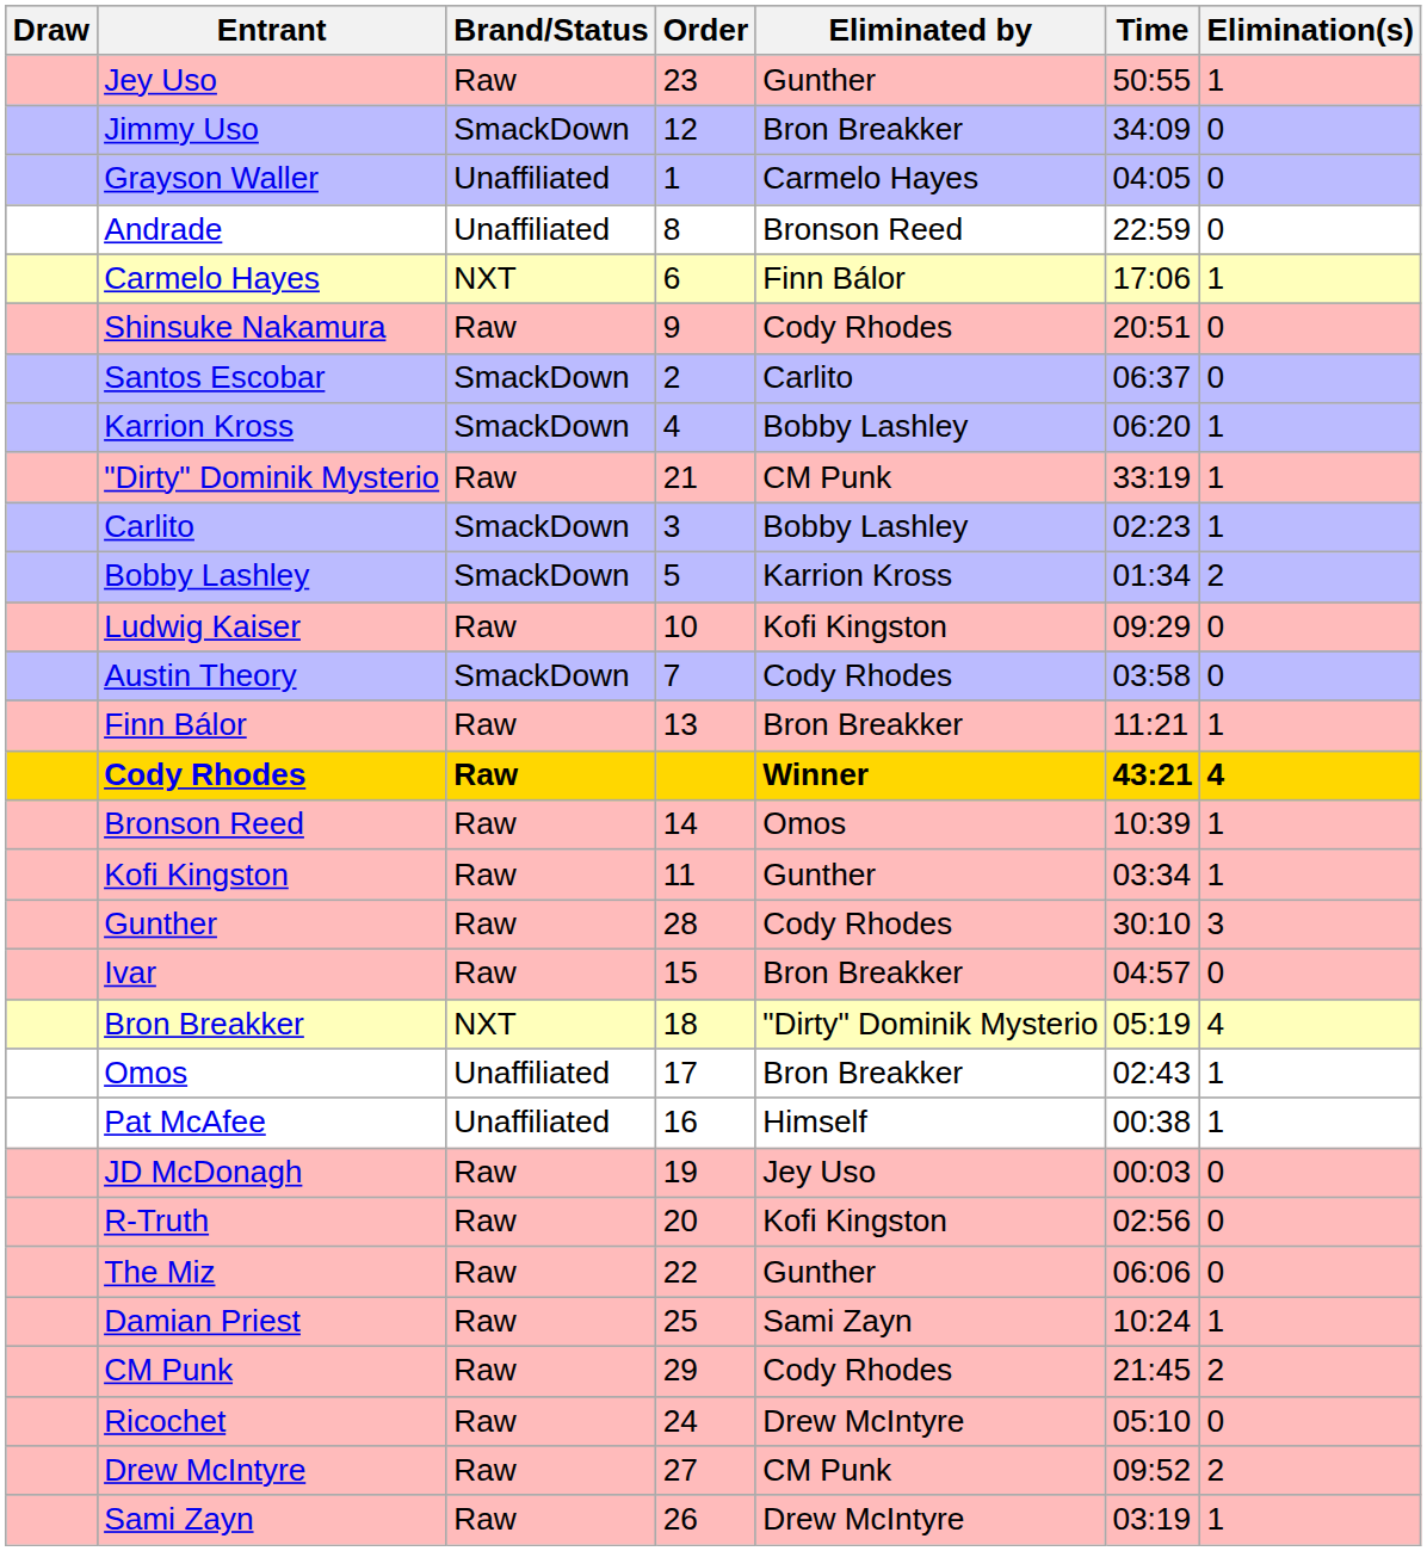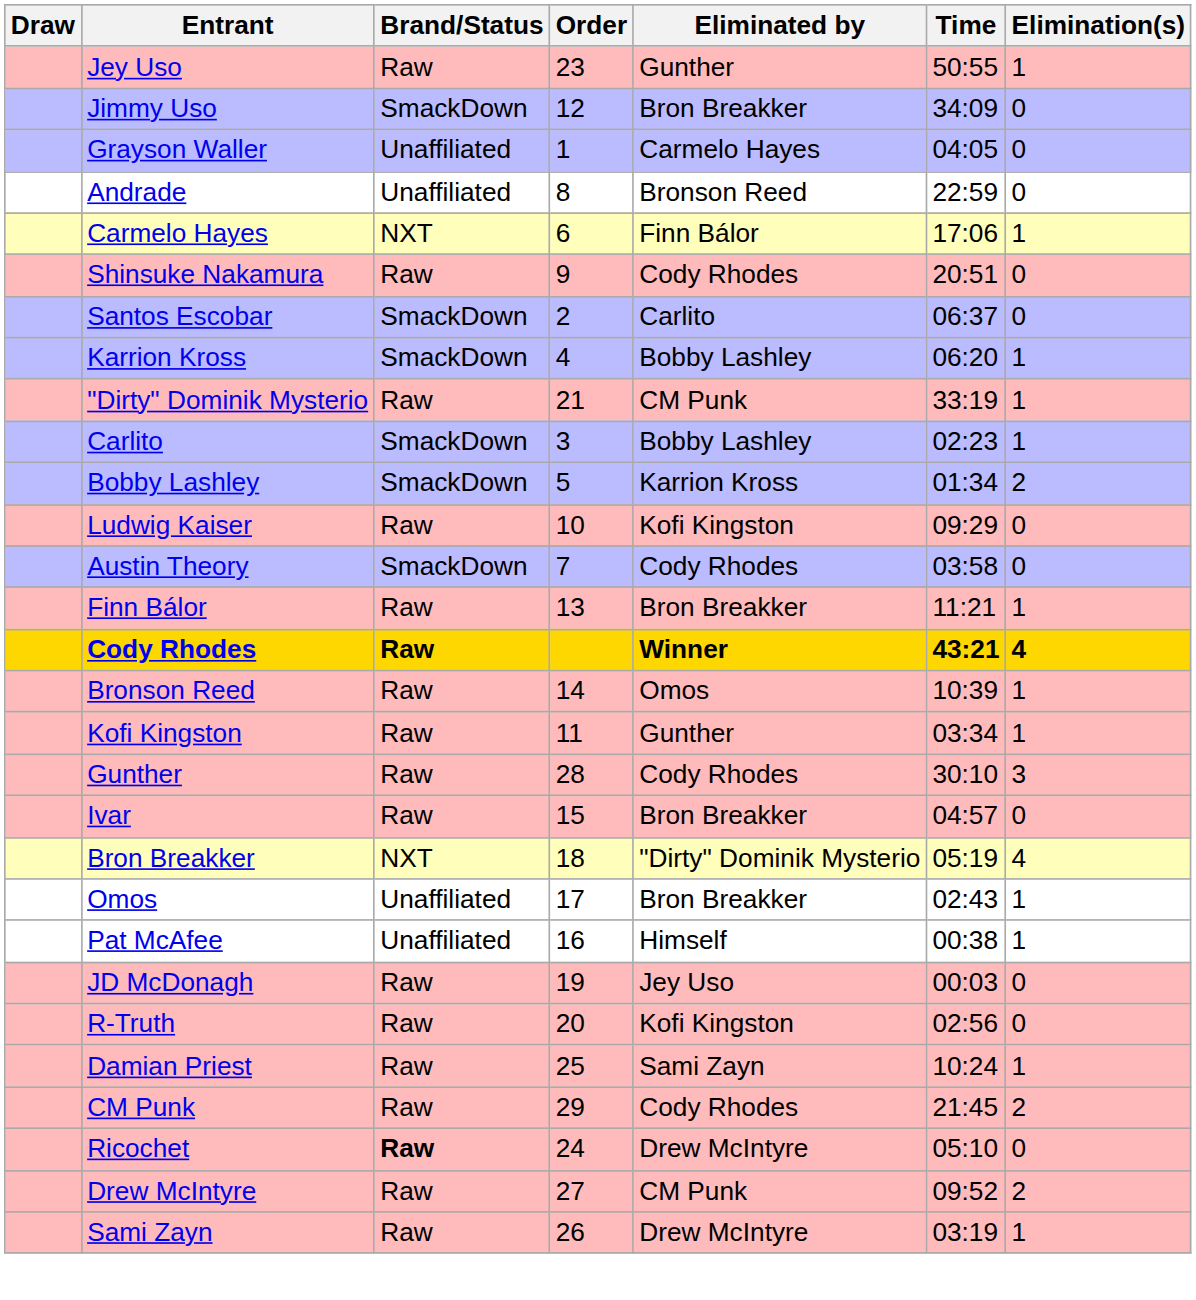- row: The Miz | Raw | 22 | Gunther | 06:06 | 0
Ricochet | Brand/Status: normal -> bold
